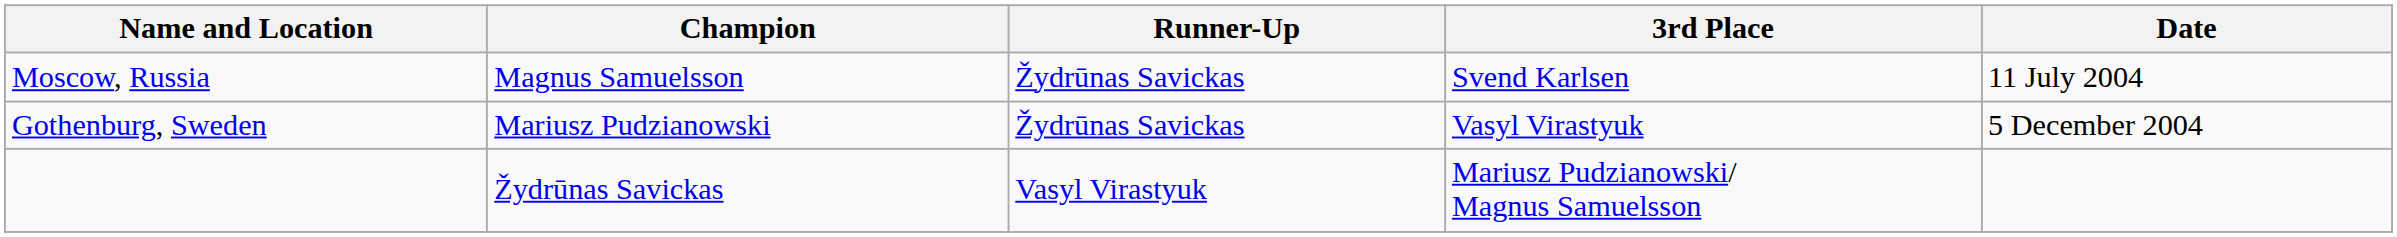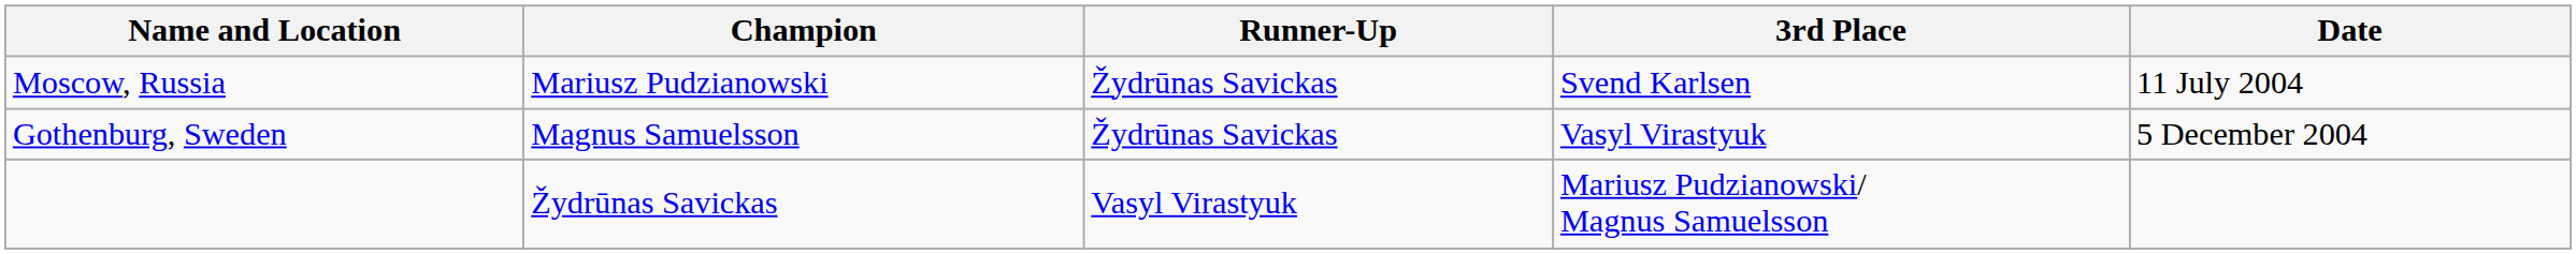Moscow, Russia | Champion: Magnus Samuelsson -> Mariusz Pudzianowski
Gothenburg, Sweden | Champion: Mariusz Pudzianowski -> Magnus Samuelsson
